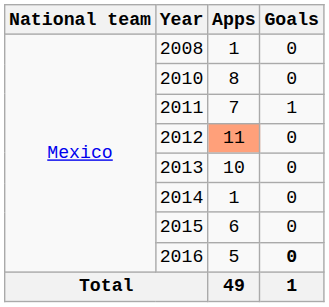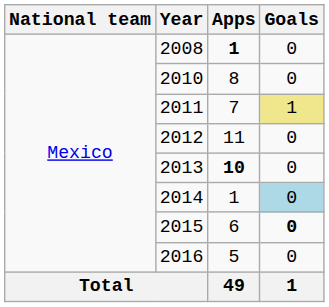2008 | Apps: normal -> bold
2011 | Goals: no background -> khaki background
2012 | Apps: lightsalmon background -> no background
2013 | Apps: normal -> bold
2014 | Goals: no background -> lightblue background
2015 | Goals: normal -> bold
2016 | Goals: bold -> normal
